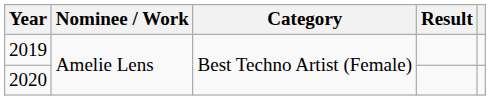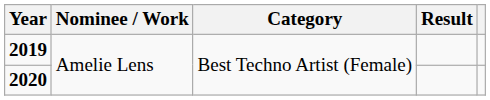2019 | Year: normal -> bold
2020 | Year: normal -> bold
